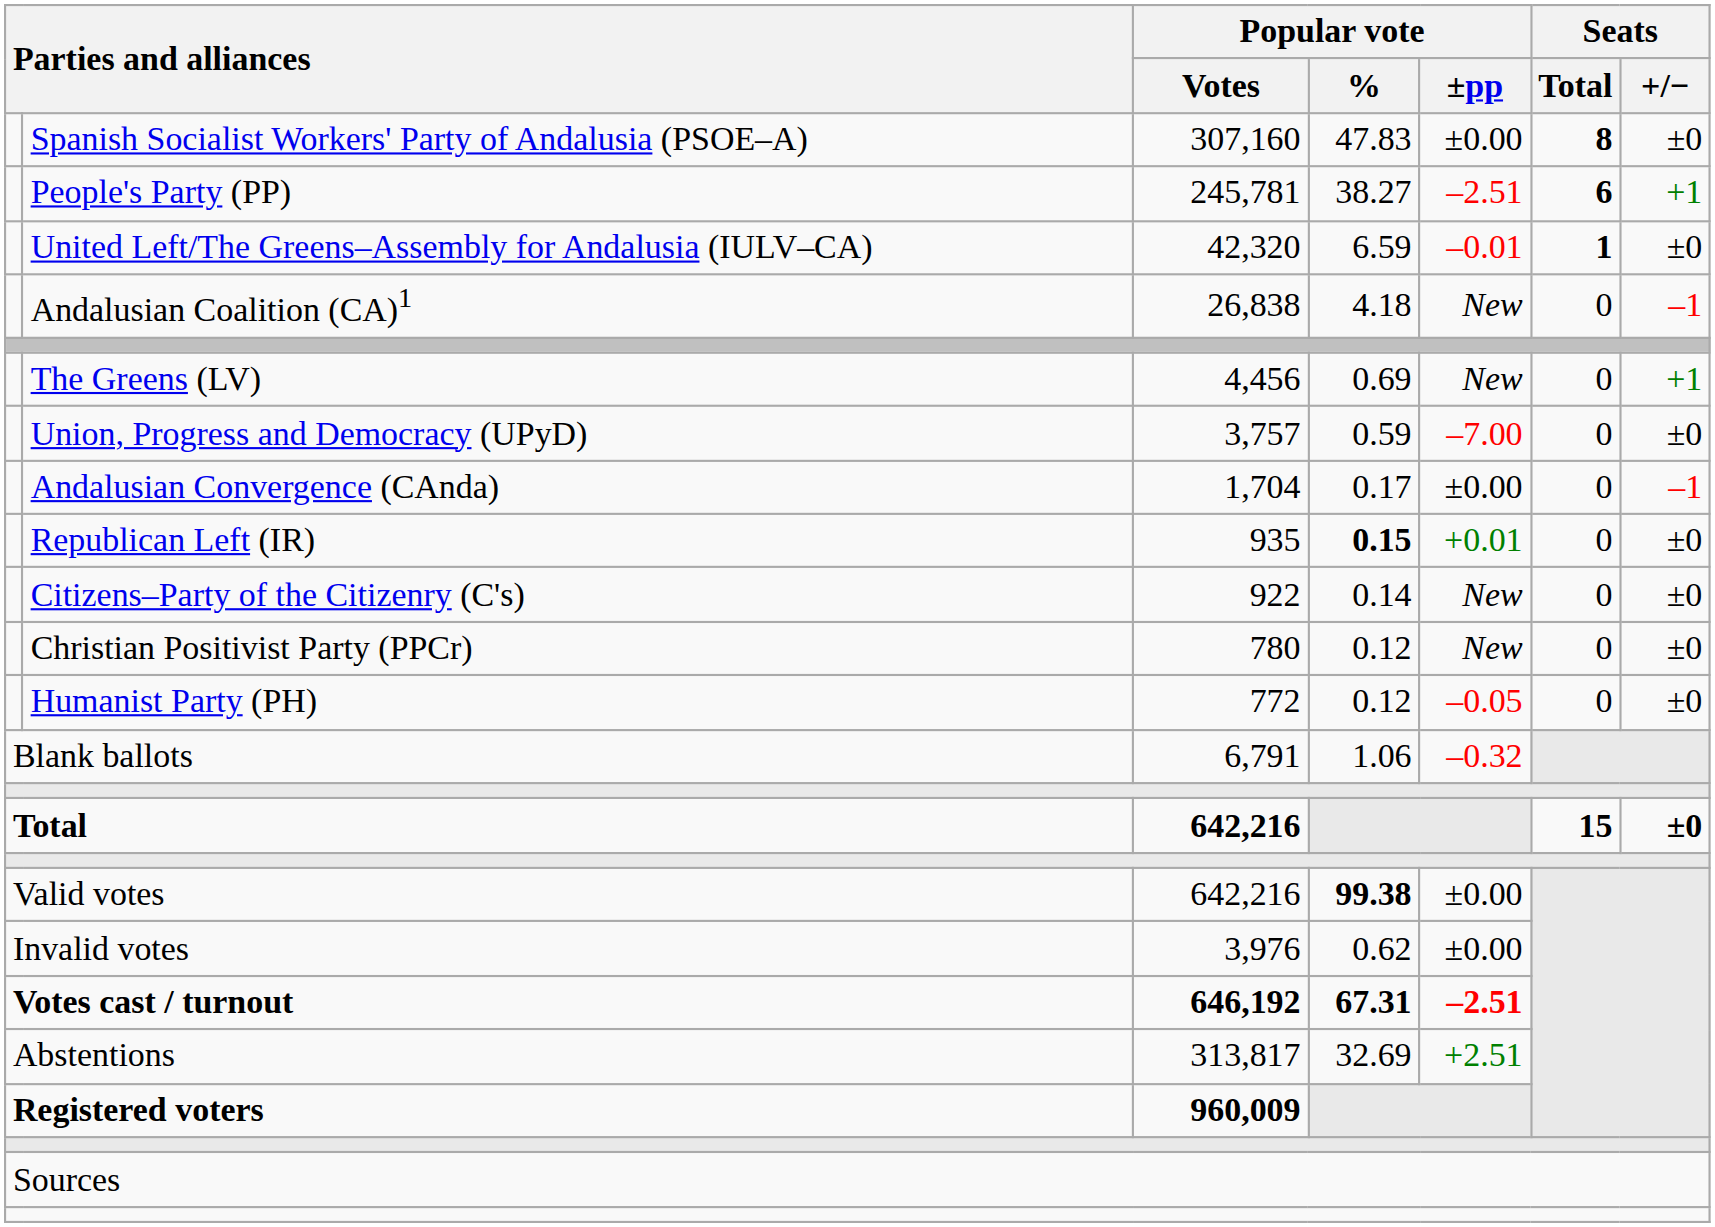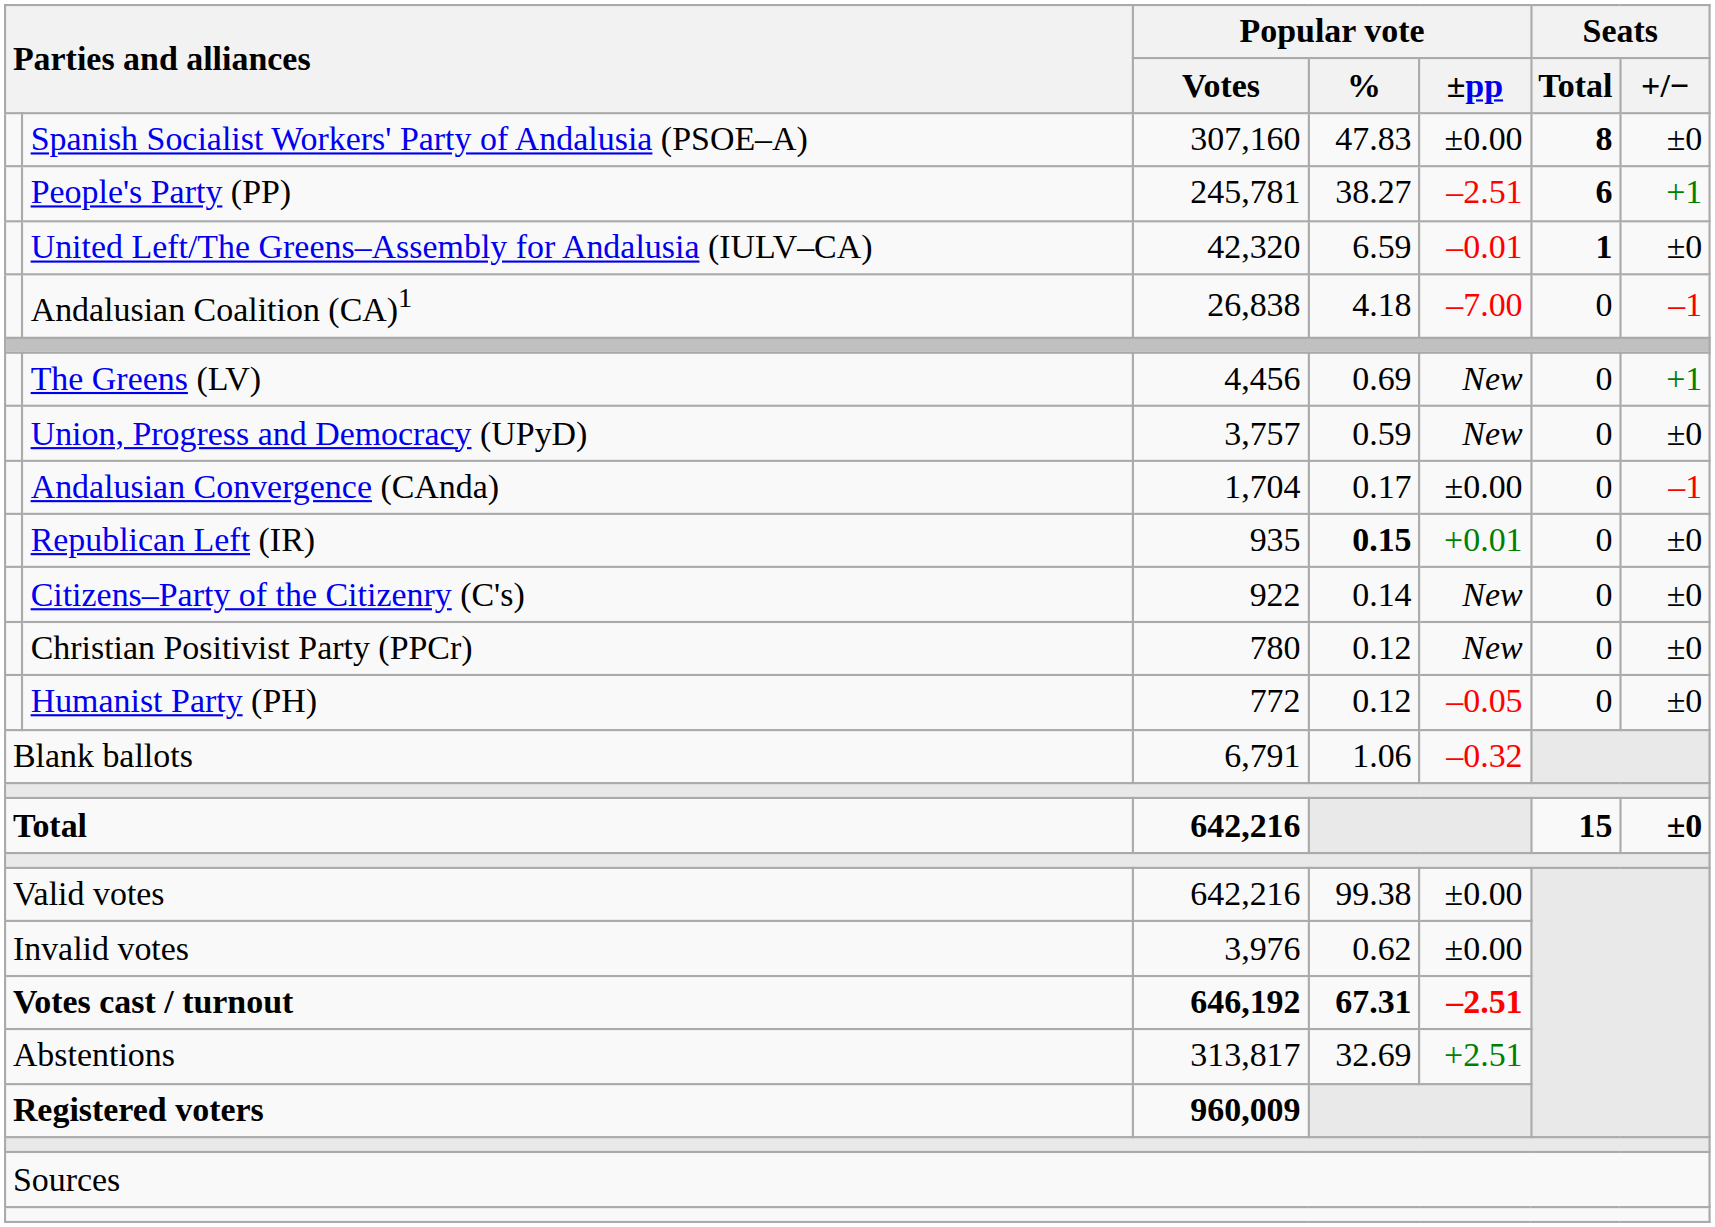Andalusian Coalition (CA)1 | Popular vote / ±pp: New -> –7.00
Union, Progress and Democracy (UPyD) | Popular vote / ±pp: –7.00 -> New
Valid votes | Popular vote / %: bold -> normal
